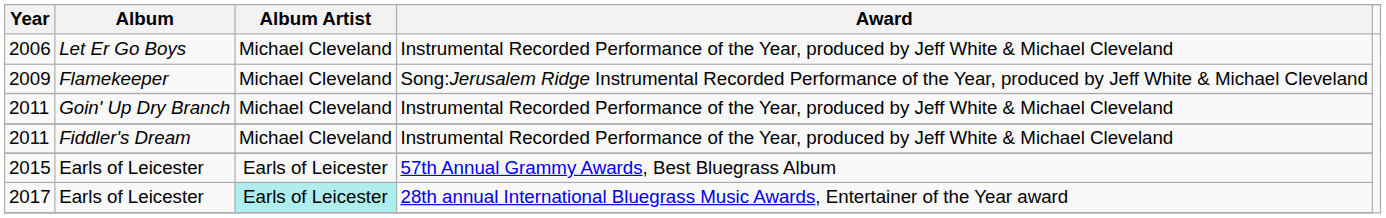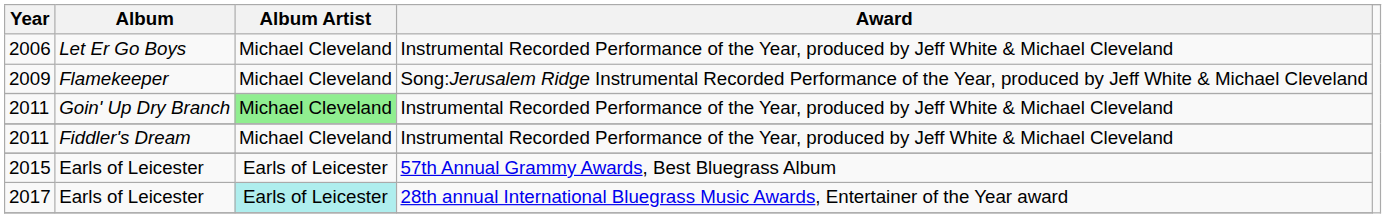2011 / Goin' Up Dry Branch | Album Artist: no background -> lightgreen background
